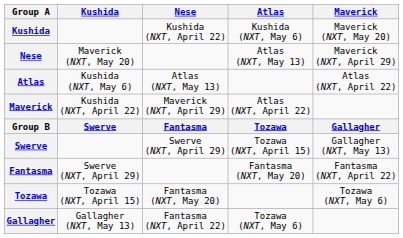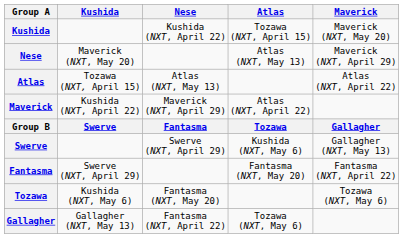row 2 | Atlas: Kushida (NXT, May 6) -> Tozawa (NXT, April 15)
row 4 | Kushida: Kushida (NXT, May 6) -> Tozawa (NXT, April 15)
row 7 | Atlas: Tozawa (NXT, April 15) -> Kushida (NXT, May 6)
row 9 | Kushida: Tozawa (NXT, April 15) -> Kushida (NXT, May 6)
